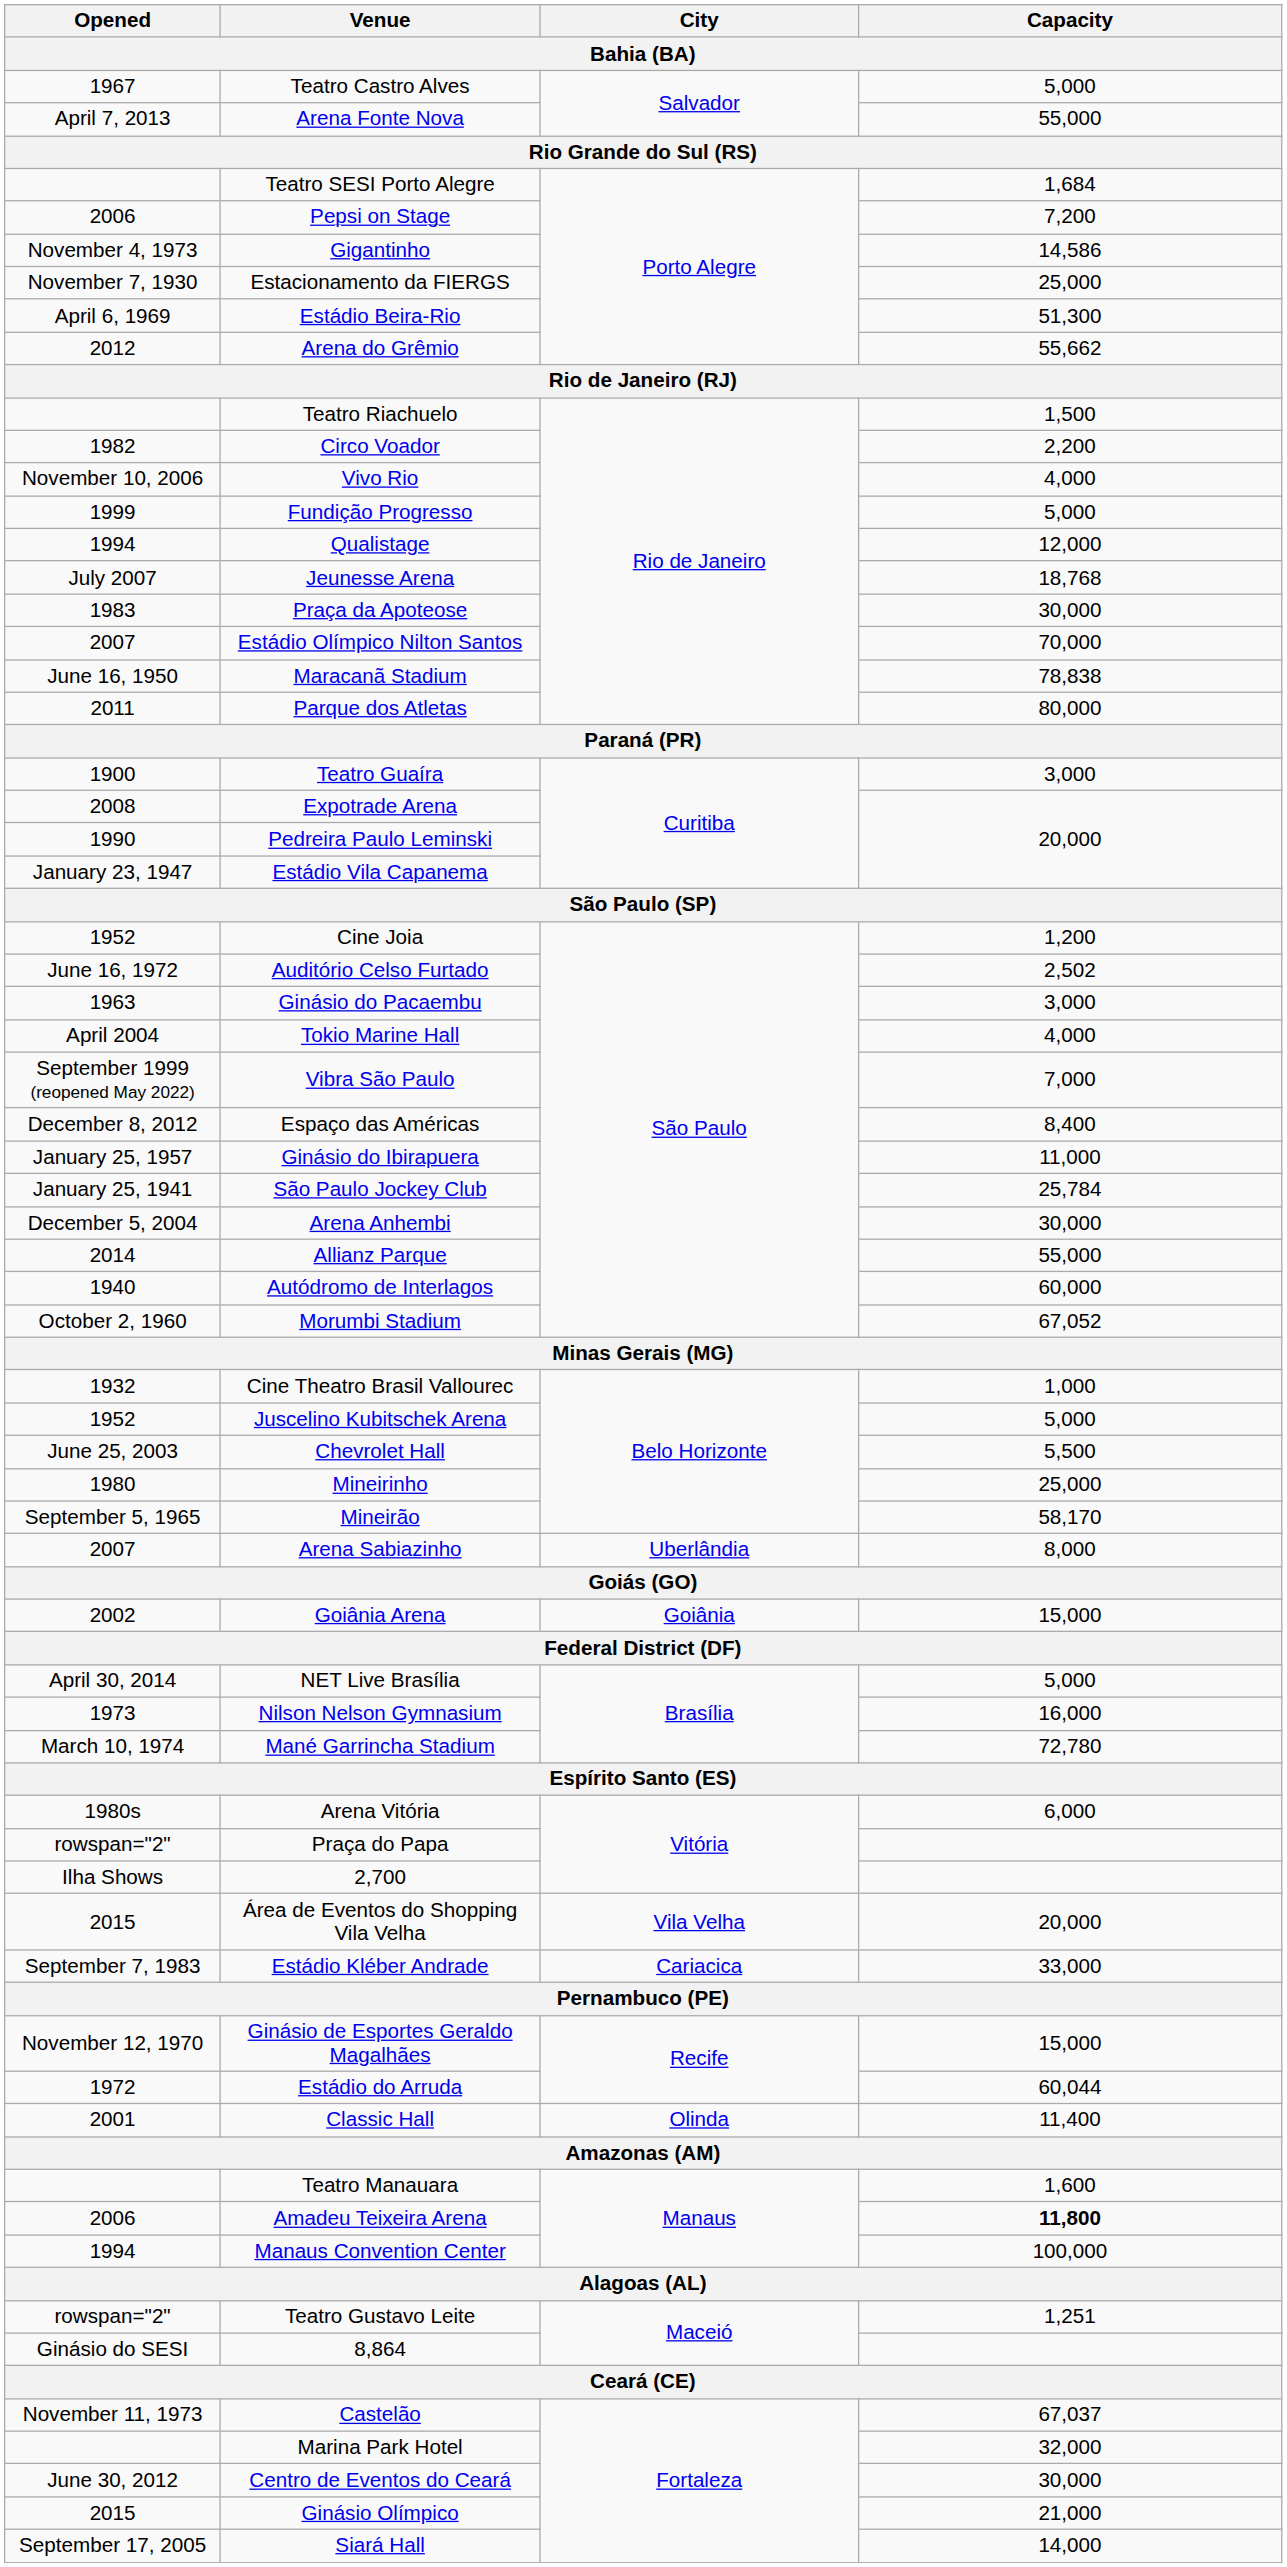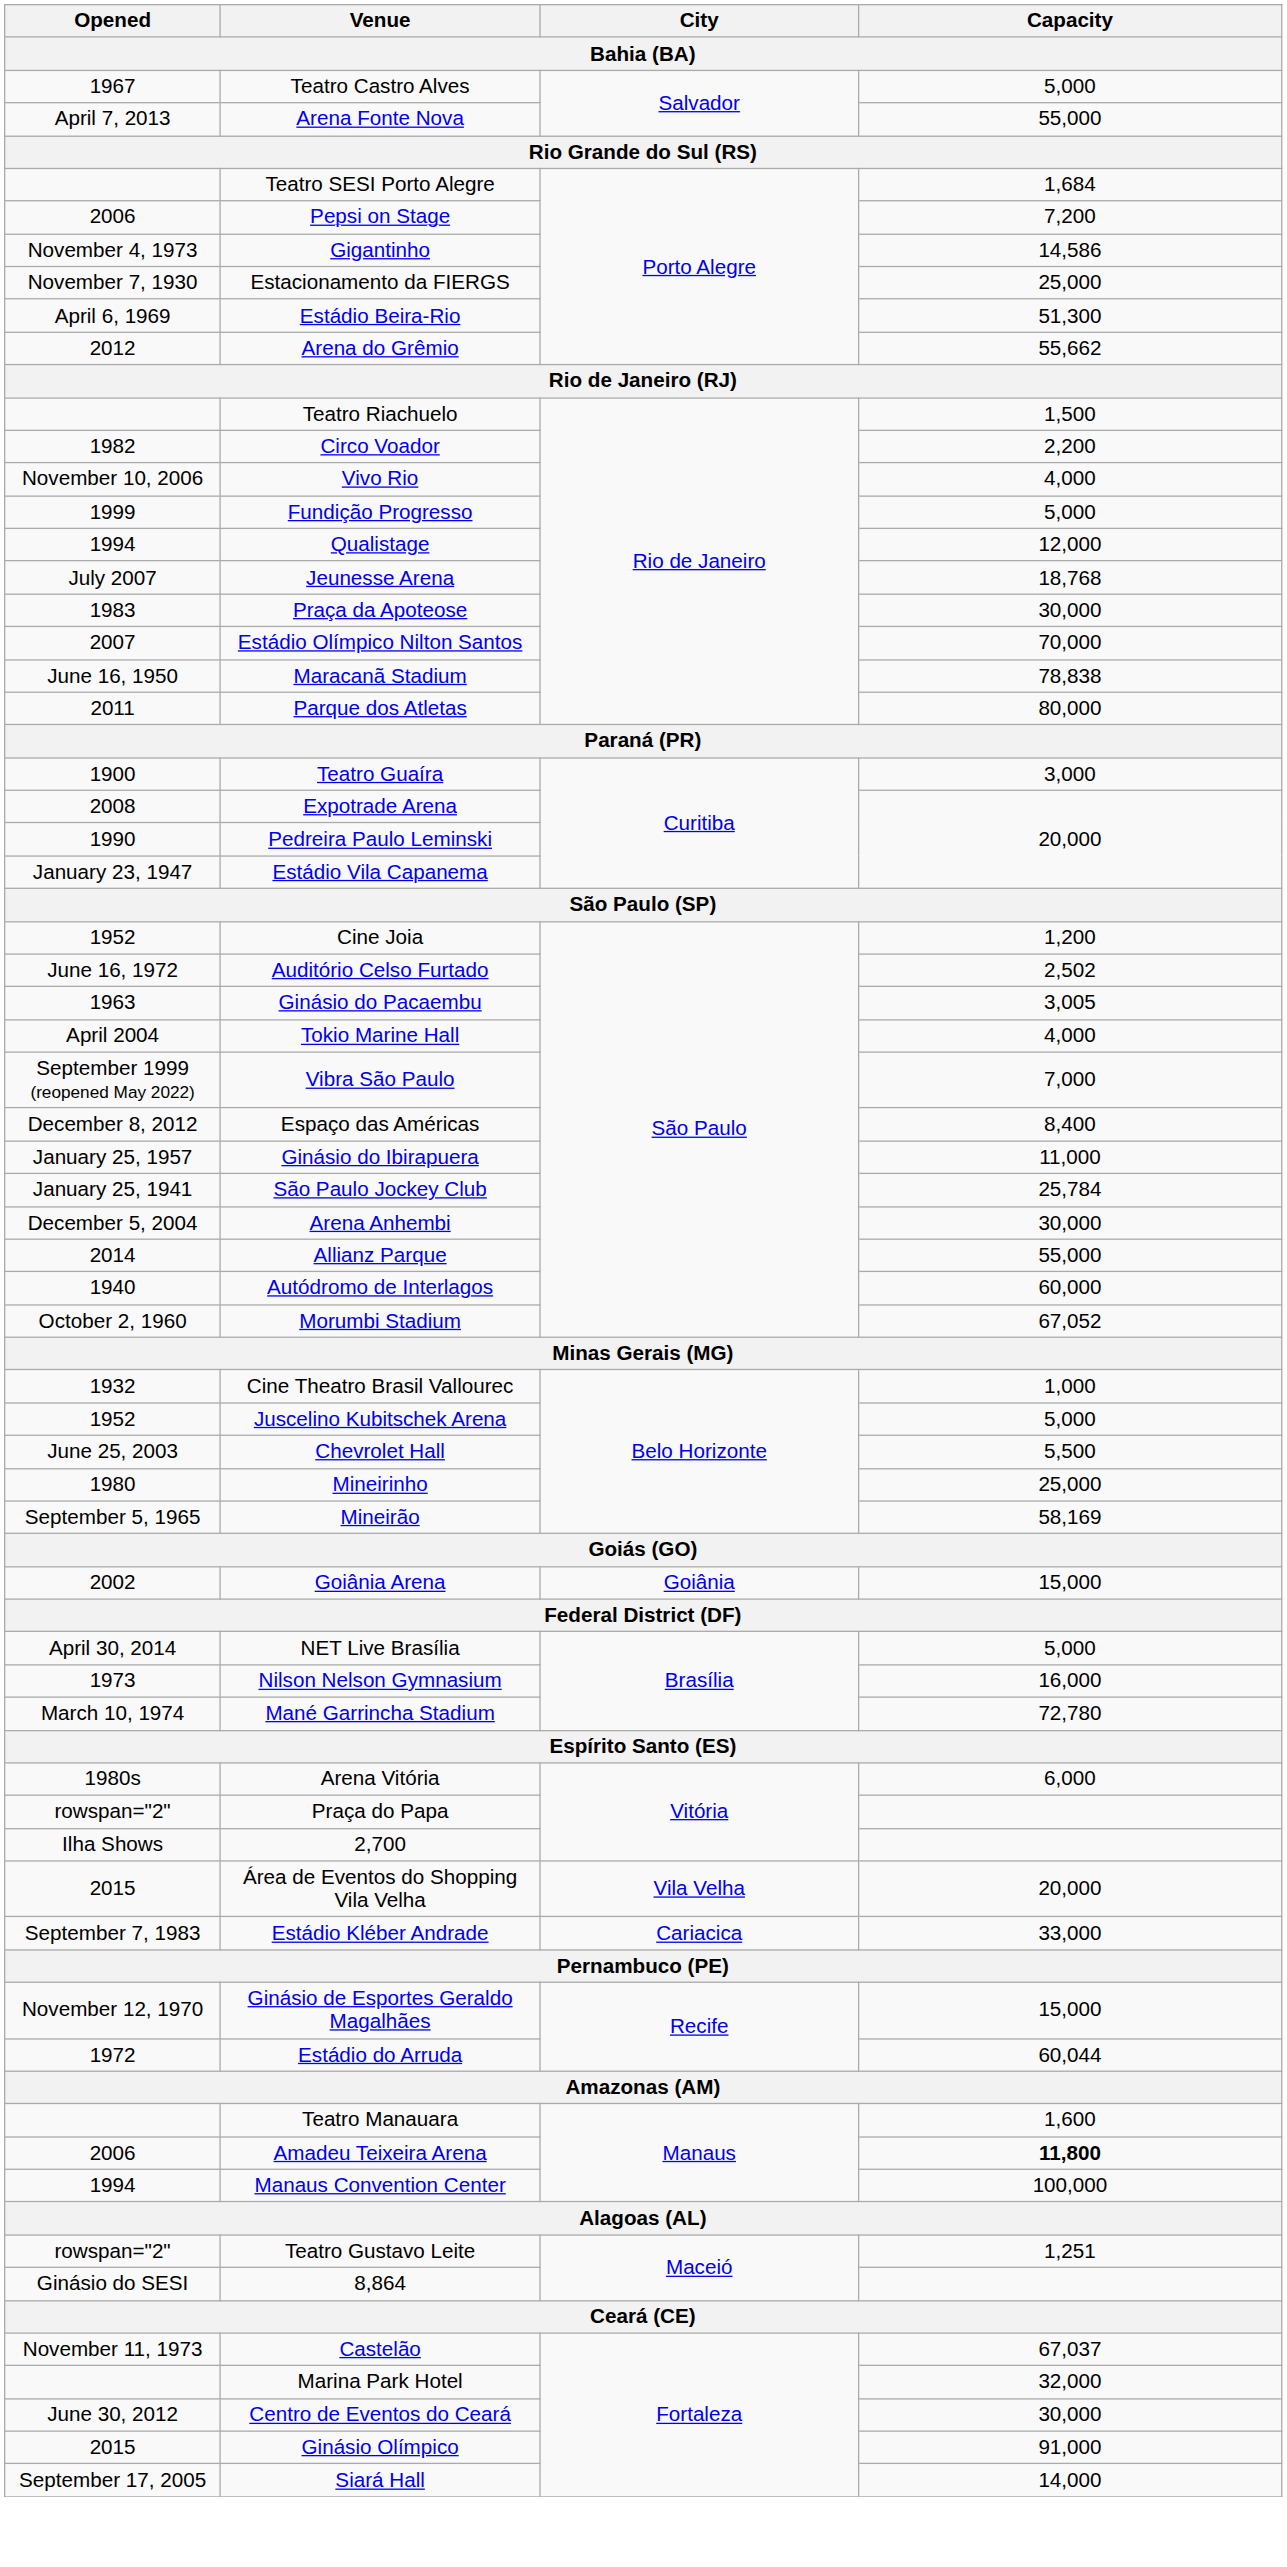Ginásio do Pacaembu | Capacity: 3,000 -> 3,005
Mineirão | Capacity: 58,170 -> 58,169
- row: 2007 | Arena Sabiazinho | Uberlândia | 8,000
- row: 2001 | Classic Hall | Olinda | 11,400
Ginásio Olímpico | Capacity: 21,000 -> 91,000
